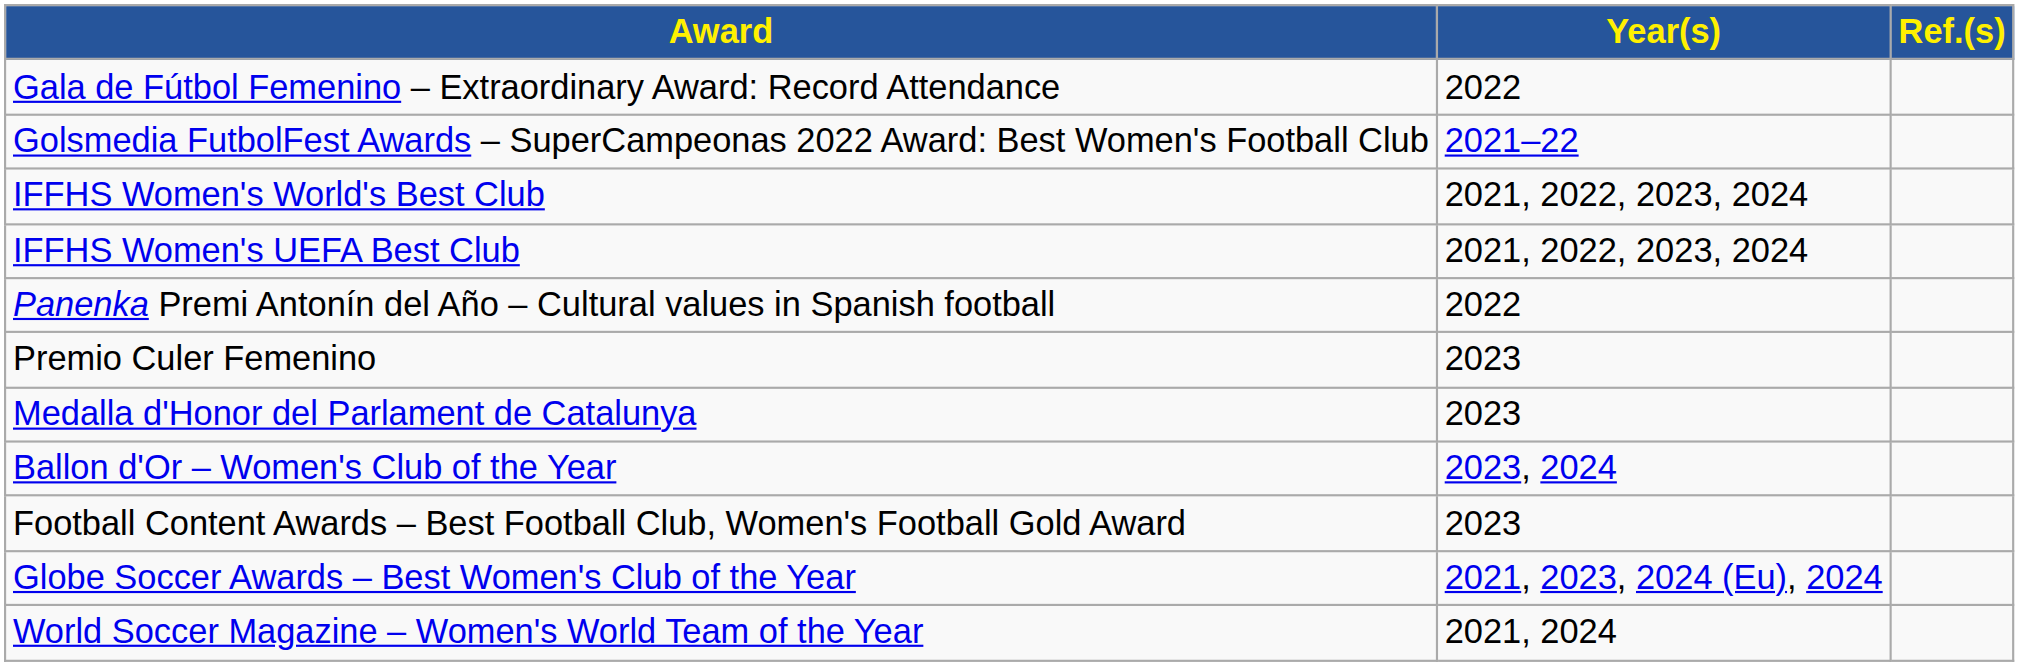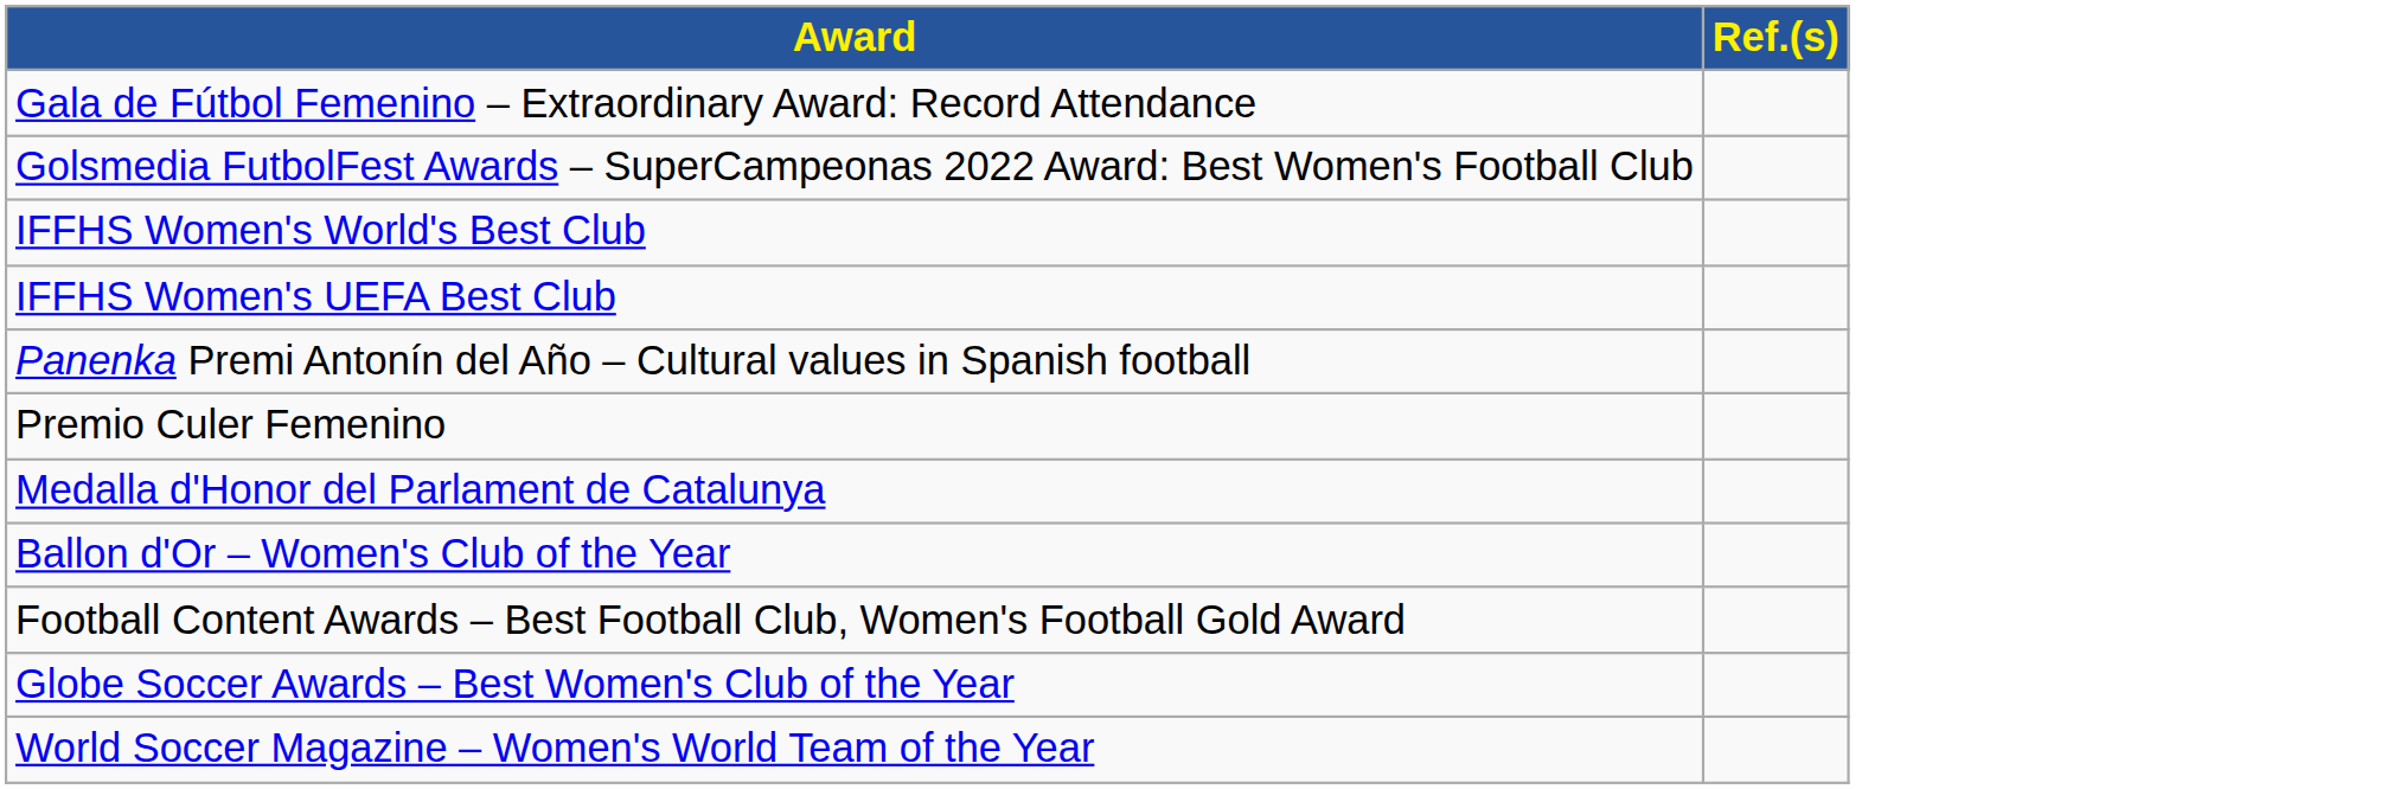- column: Year(s) | 2022 | 2021–22 | 2021, 2022, 2023, 2024 | 2021, 2022, 2023, 2024 | 2022 | 2023 | 2023 | 2023, 2024 | 2023 | 2021, 2023, 2024 (Eu), 2024 | 2021, 2024
